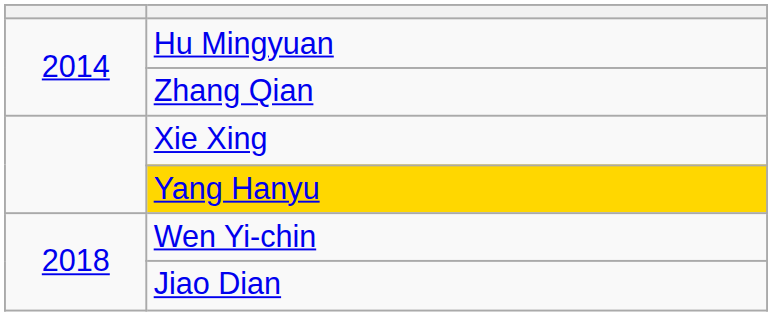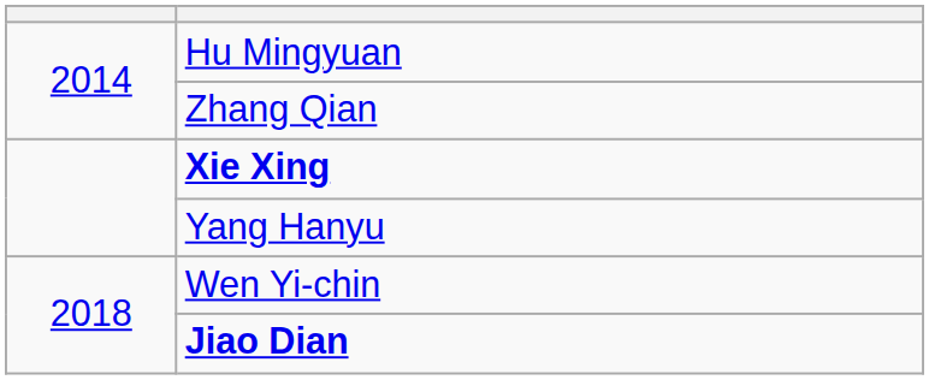Xie Xing | column 2: normal -> bold
Yang Hanyu | column 2: gold background -> no background
Jiao Dian | column 2: normal -> bold
